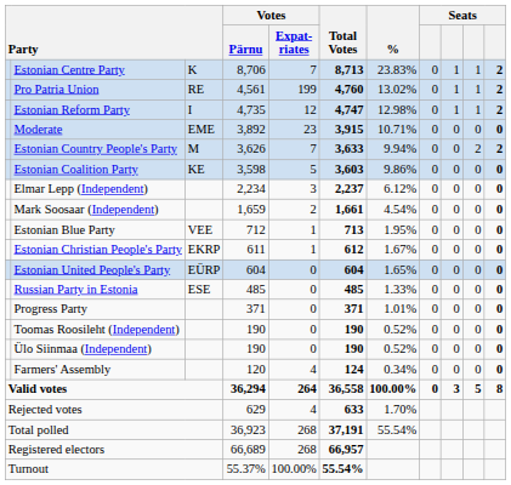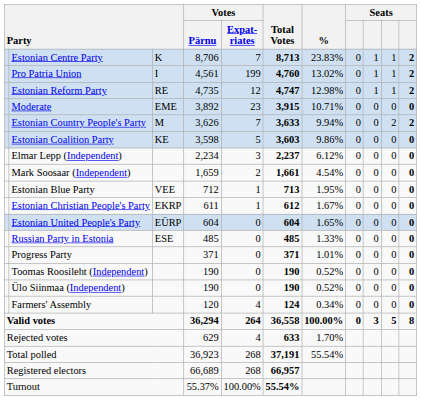Pro Patria Union | column 3: RE -> I
Estonian Reform Party | column 3: I -> RE
